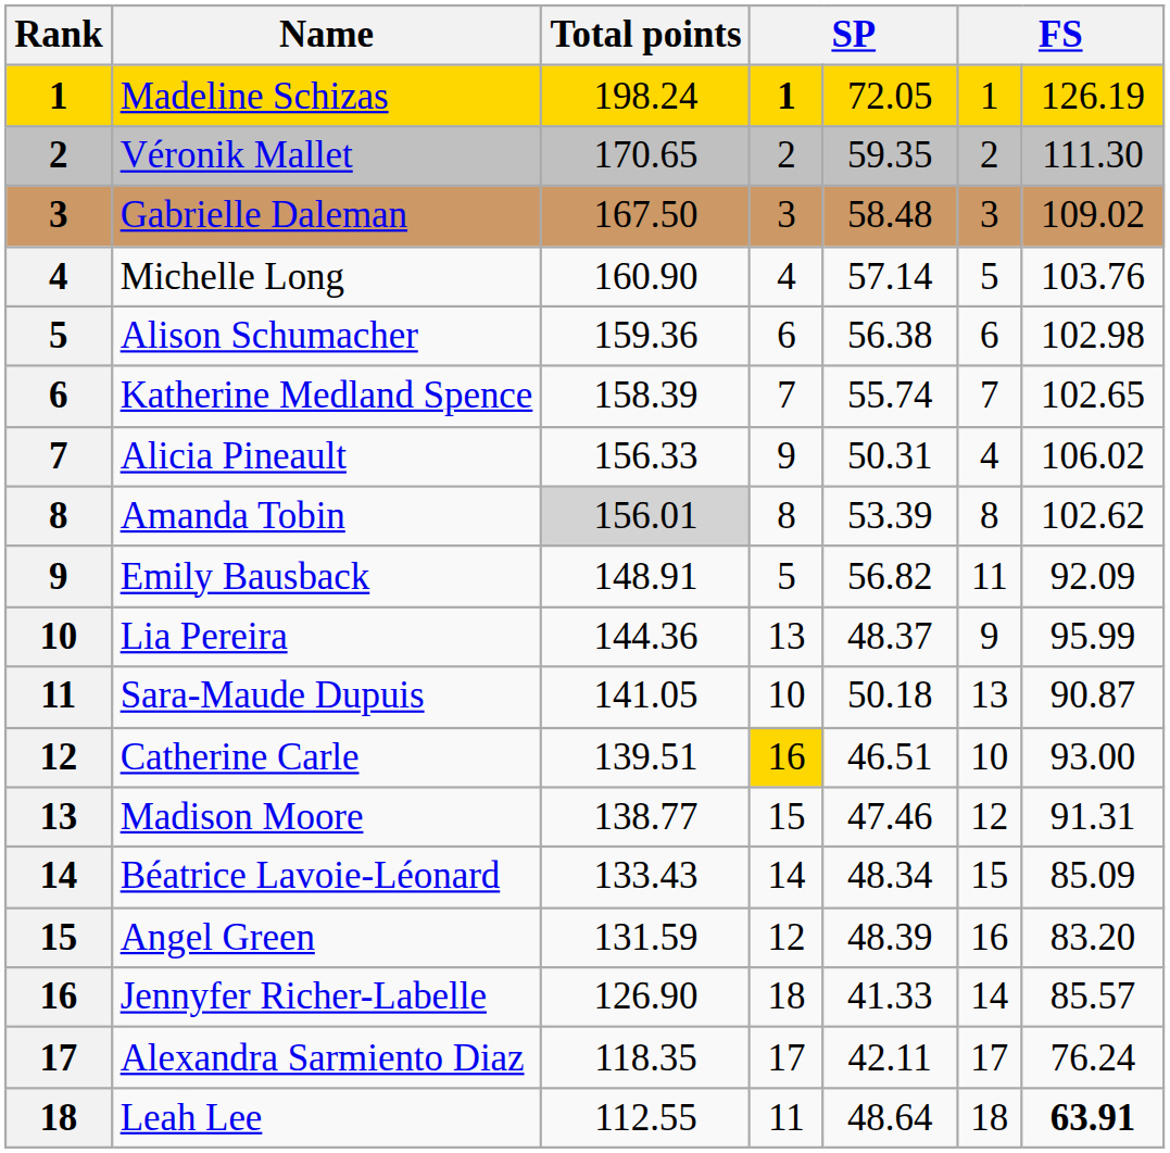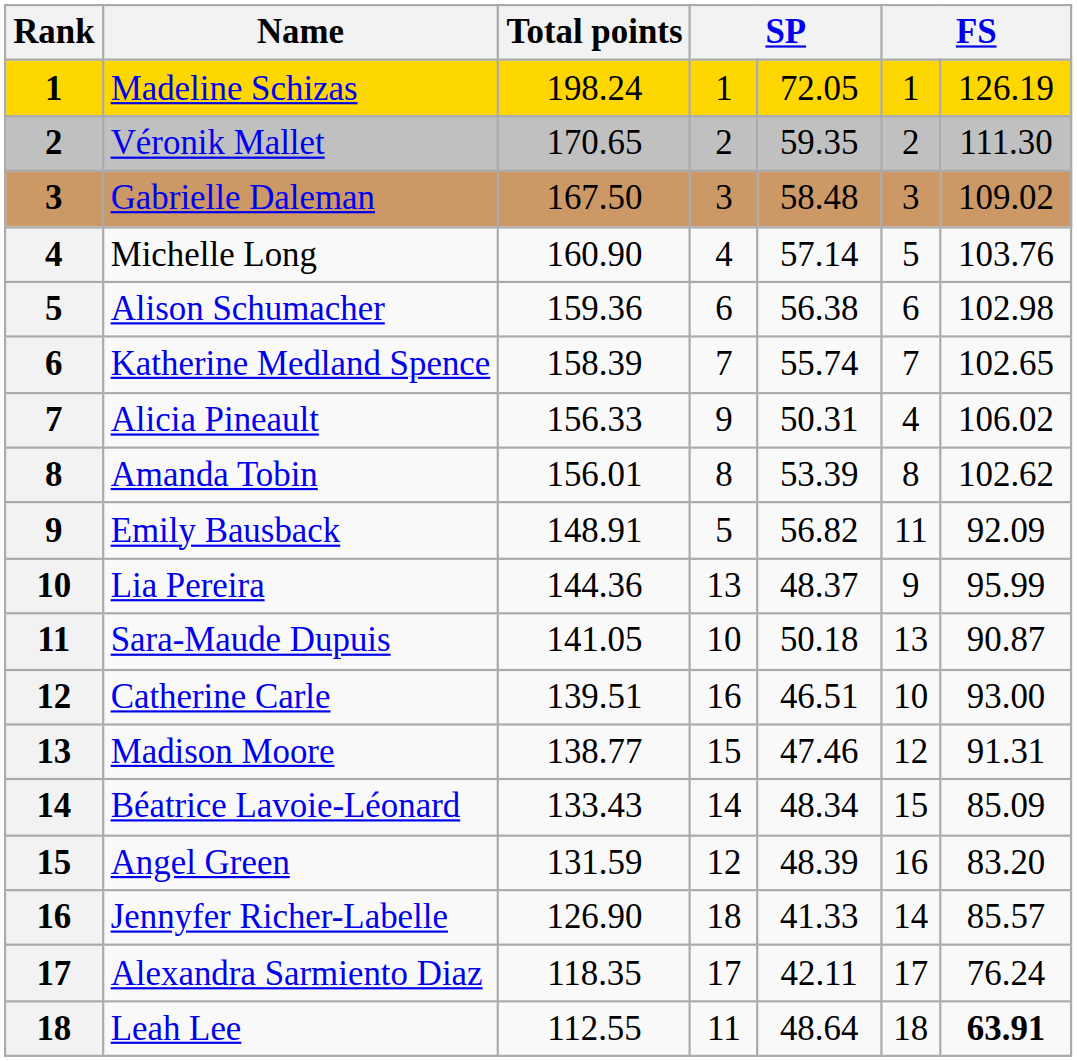Madeline Schizas | column 4: bold -> normal
Amanda Tobin | Total points: lightgrey background -> no background
Catherine Carle | column 4: gold background -> no background
